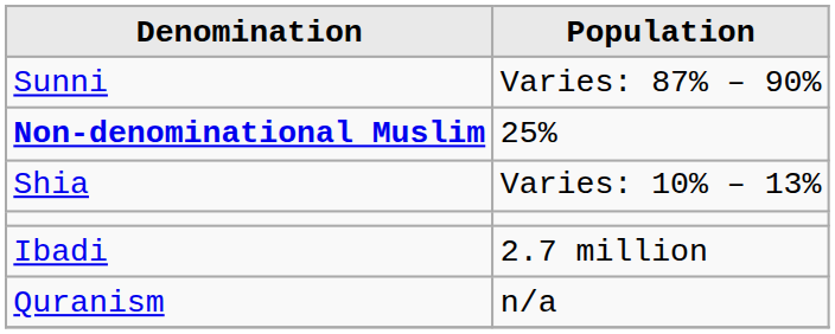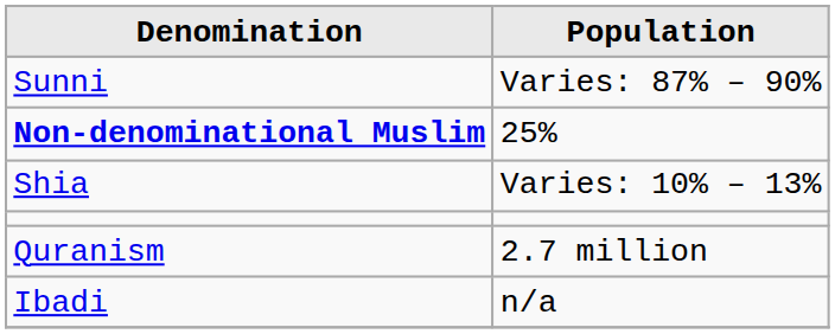row 6 | Denomination: Ibadi -> Quranism
row 7 | Denomination: Quranism -> Ibadi
